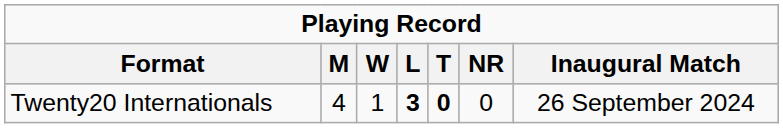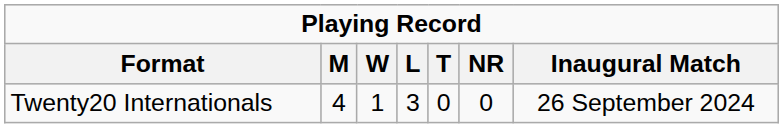Twenty20 Internationals | L: bold -> normal
Twenty20 Internationals | T: bold -> normal
